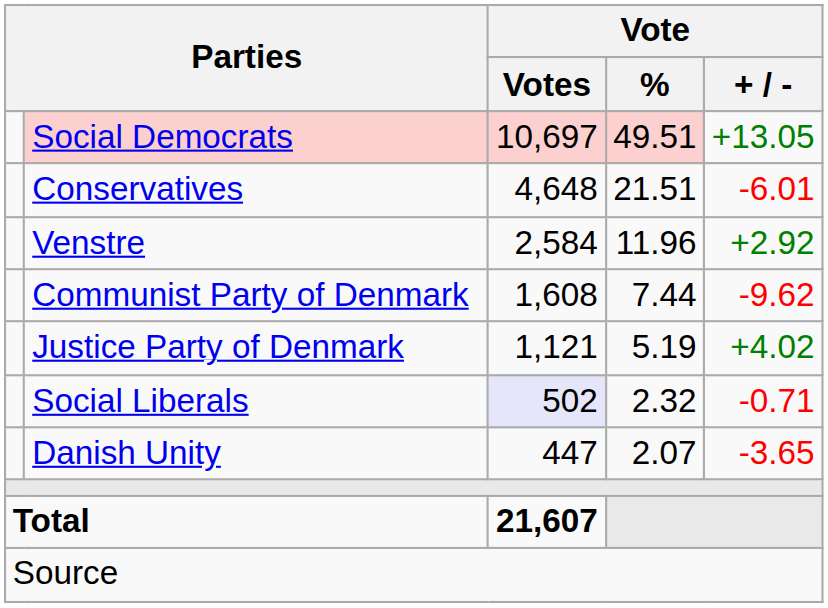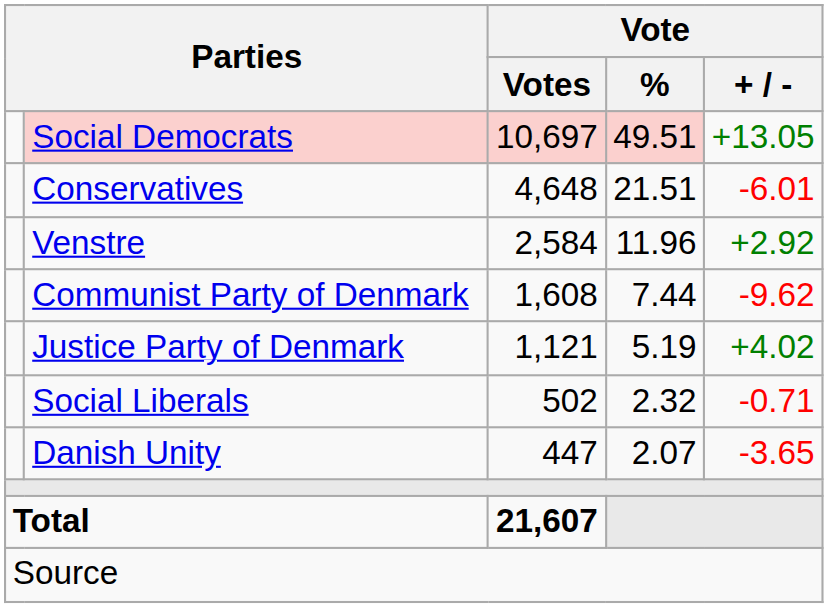Social Liberals | Vote / Votes: lavender background -> no background
